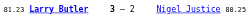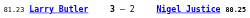81.23 Larry Butler | column 3: normal -> bold
